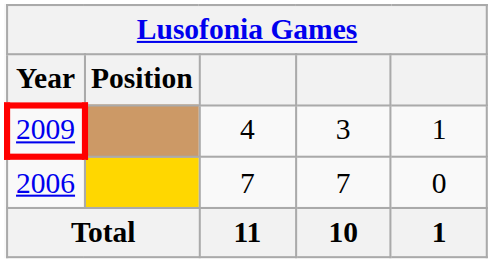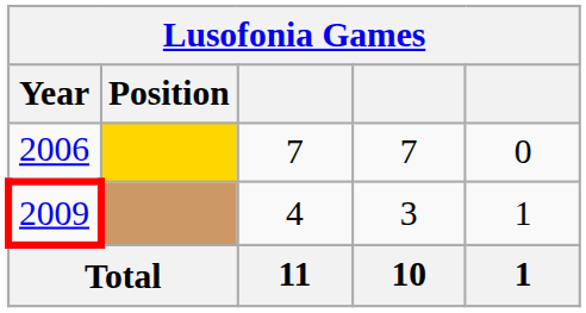rows swapped: 2006 <-> 2009
